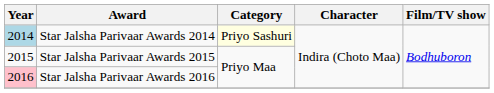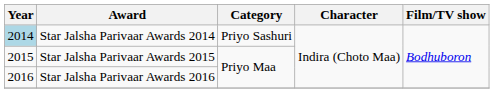Star Jalsha Parivaar Awards 2014 | Category: lightyellow background -> no background
Star Jalsha Parivaar Awards 2016 | Year: pink background -> no background
